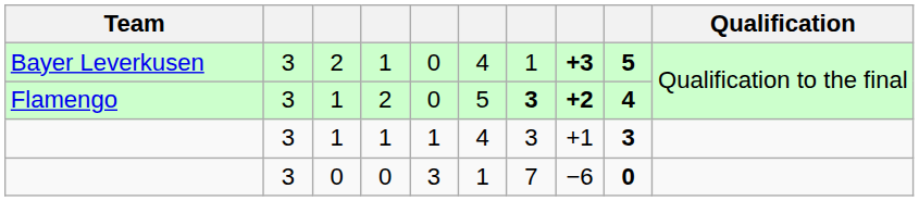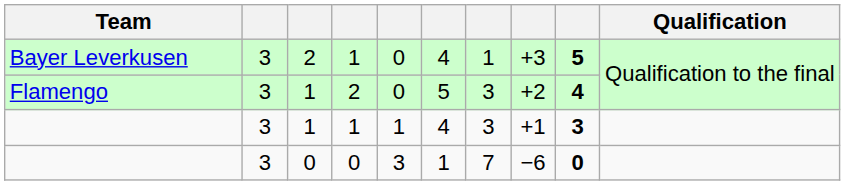Bayer Leverkusen | column 8: bold -> normal
Flamengo | column 7: bold -> normal
Flamengo | column 8: bold -> normal
